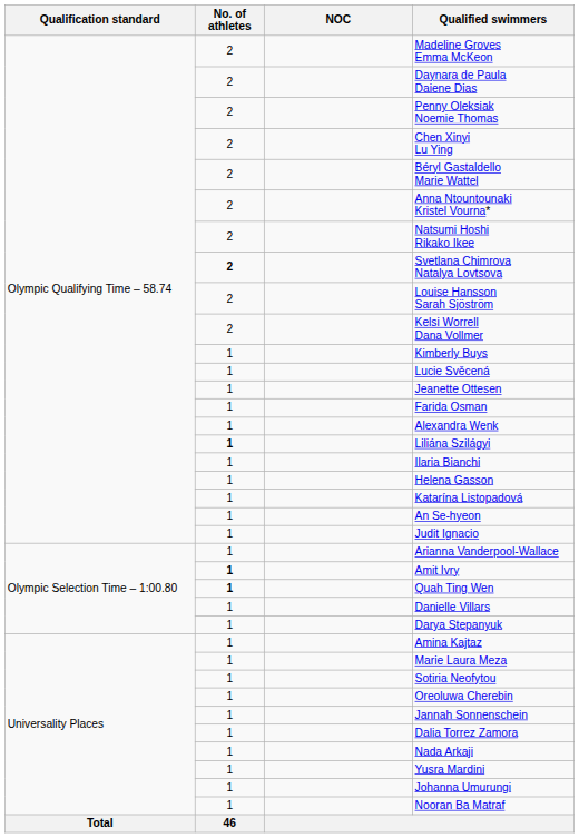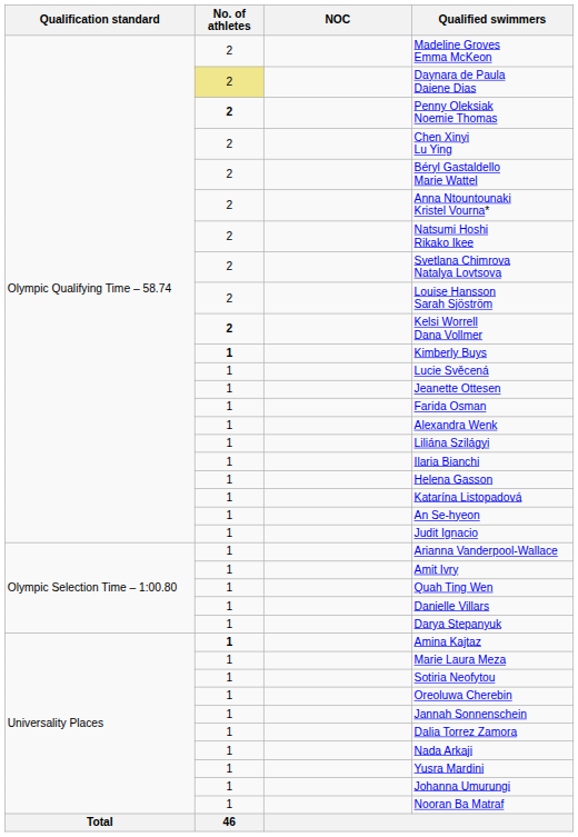Daynara de Paula Daiene Dias | No. of athletes: no background -> khaki background
Penny Oleksiak Noemie Thomas | No. of athletes: normal -> bold
Svetlana Chimrova Natalya Lovtsova | No. of athletes: bold -> normal
Kelsi Worrell Dana Vollmer | No. of athletes: normal -> bold
Kimberly Buys | No. of athletes: normal -> bold
Liliána Szilágyi | No. of athletes: bold -> normal
Amit Ivry | No. of athletes: bold -> normal
Quah Ting Wen | No. of athletes: bold -> normal
Amina Kajtaz | No. of athletes: normal -> bold
